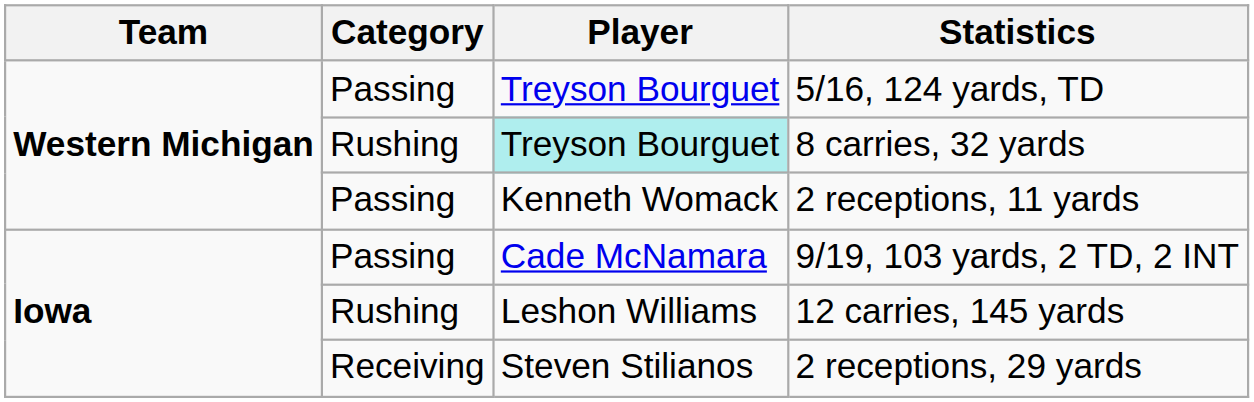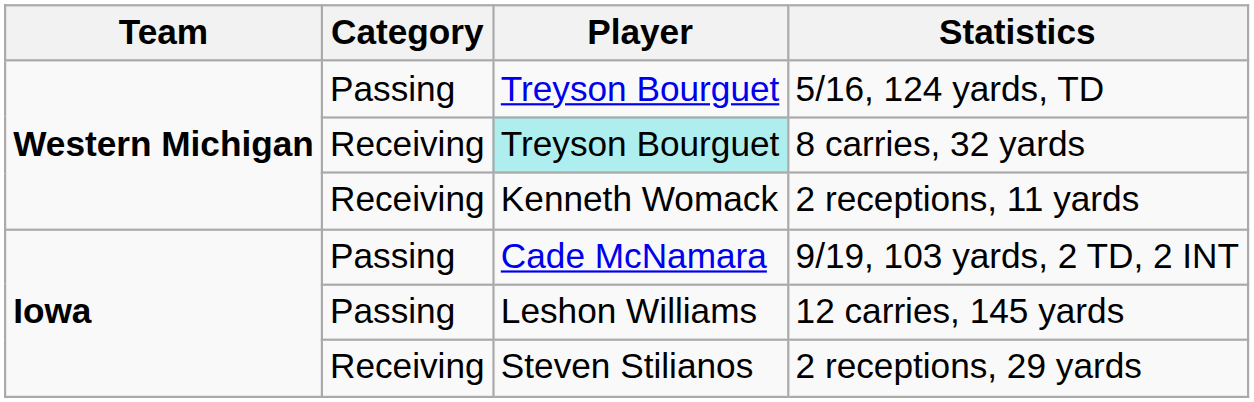8 carries, 32 yards | Category: Rushing -> Receiving
2 receptions, 11 yards | Category: Passing -> Receiving
12 carries, 145 yards | Category: Rushing -> Passing
